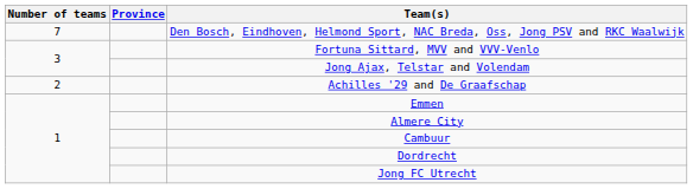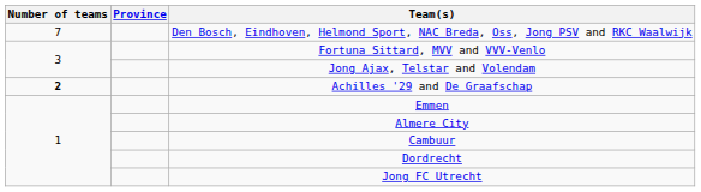Achilles '29 and De Graafschap | Number of teams: normal -> bold
